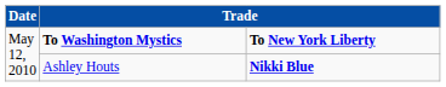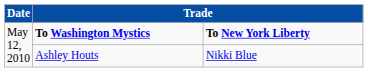Ashley Houts | column 3: bold -> normal
